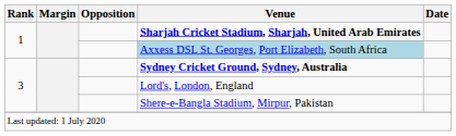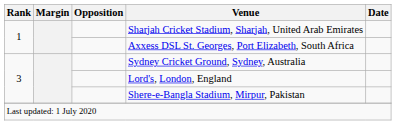Sharjah Cricket Stadium, Sharjah, United Arab Emirates | Venue: bold -> normal
Axxess DSL St. Georges, Port Elizabeth, South Africa | Venue: lightblue background -> no background
Sydney Cricket Ground, Sydney, Australia | Venue: bold -> normal
